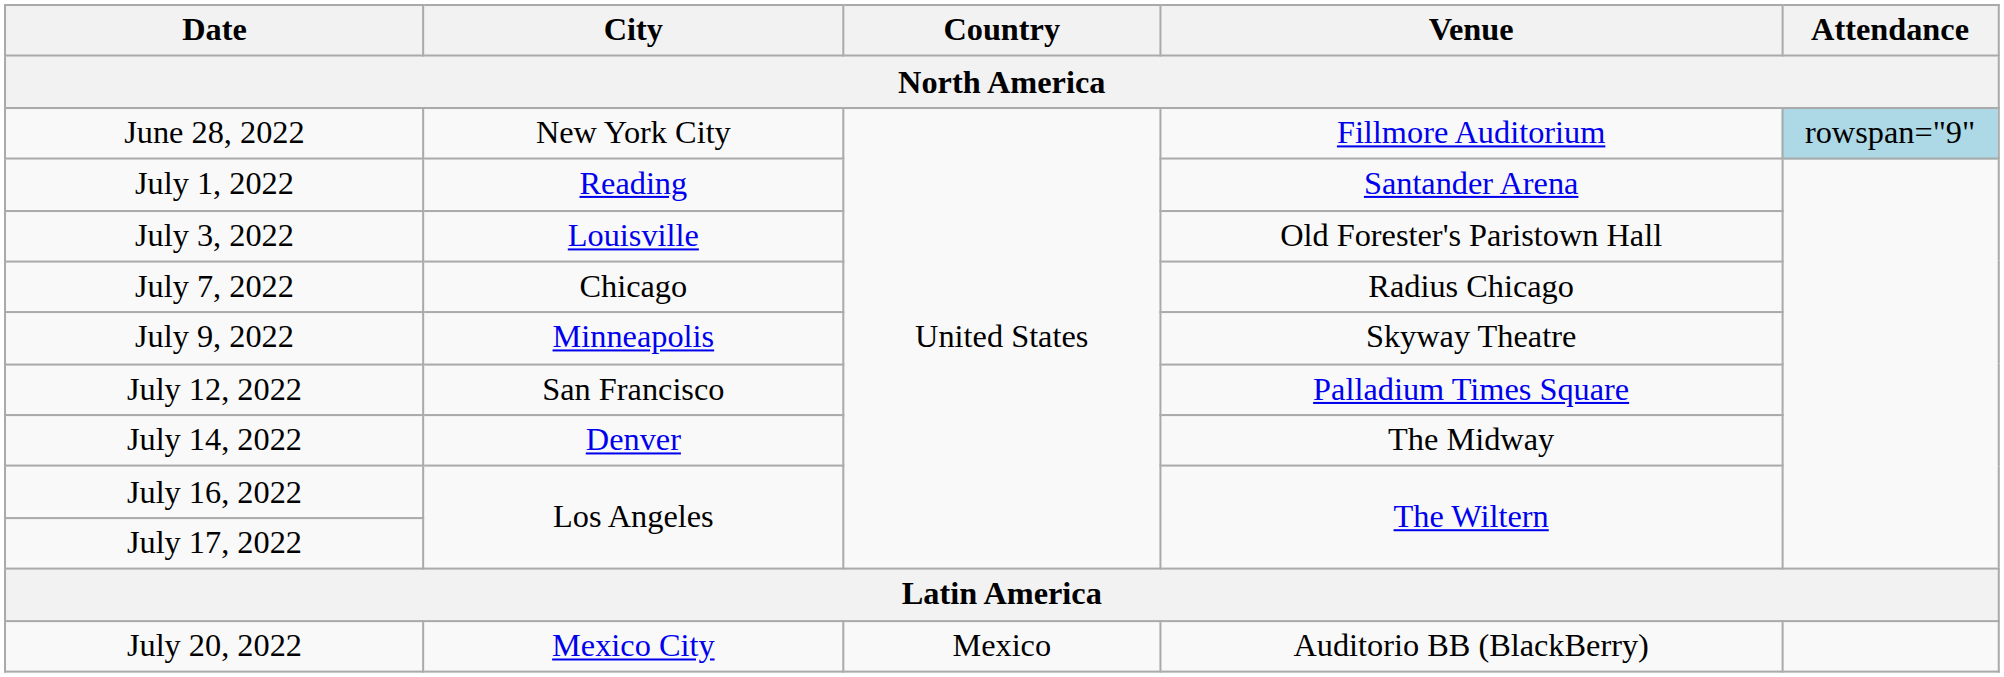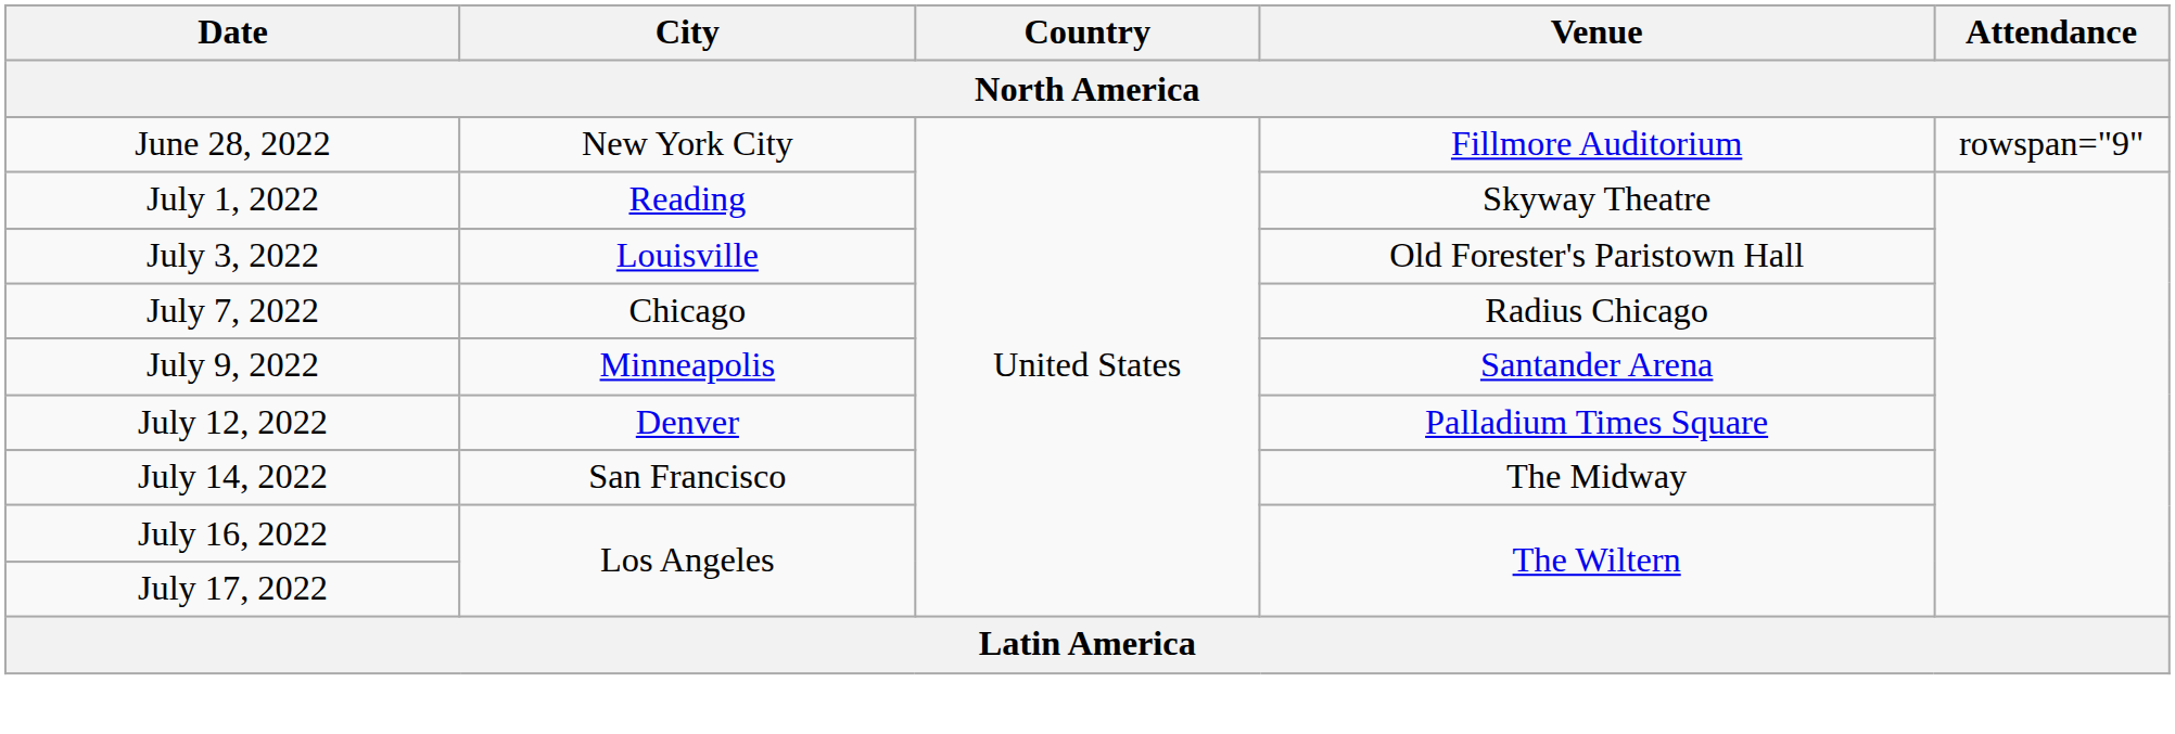June 28, 2022 | Attendance: lightblue background -> no background
July 1, 2022 | Venue: Santander Arena -> Skyway Theatre
July 9, 2022 | Venue: Skyway Theatre -> Santander Arena
July 12, 2022 | City: San Francisco -> Denver
July 14, 2022 | City: Denver -> San Francisco
- row: July 20, 2022 | Mexico City | Mexico | Auditorio BB (BlackBerry)
